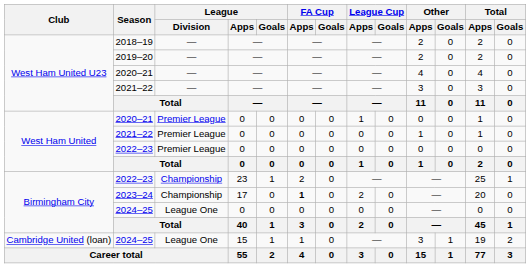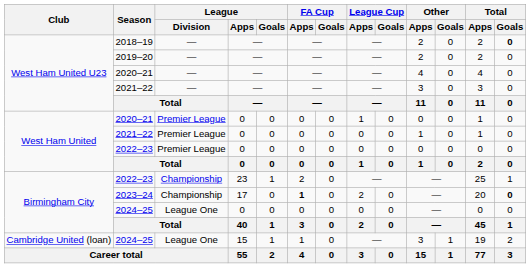2018–19 | Total / Goals: normal -> bold
2023–24 | Total / Goals: normal -> bold
